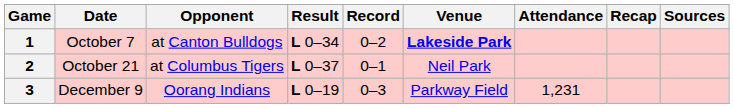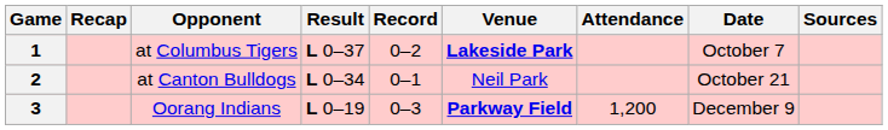columns swapped: Date <-> Recap
1 | Opponent: at Canton Bulldogs -> at Columbus Tigers
1 | Result: L 0–34 -> L 0–37
2 | Opponent: at Columbus Tigers -> at Canton Bulldogs
2 | Result: L 0–37 -> L 0–34
3 | Venue: normal -> bold
3 | Attendance: 1,231 -> 1,200
